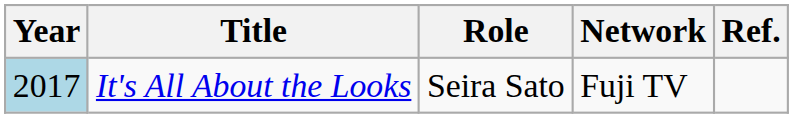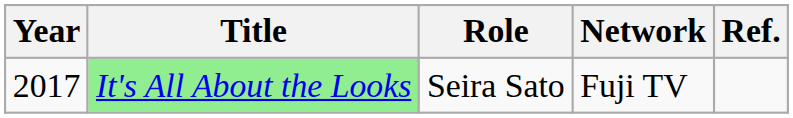row 2 | Year: lightblue background -> no background
row 2 | Title: no background -> lightgreen background
